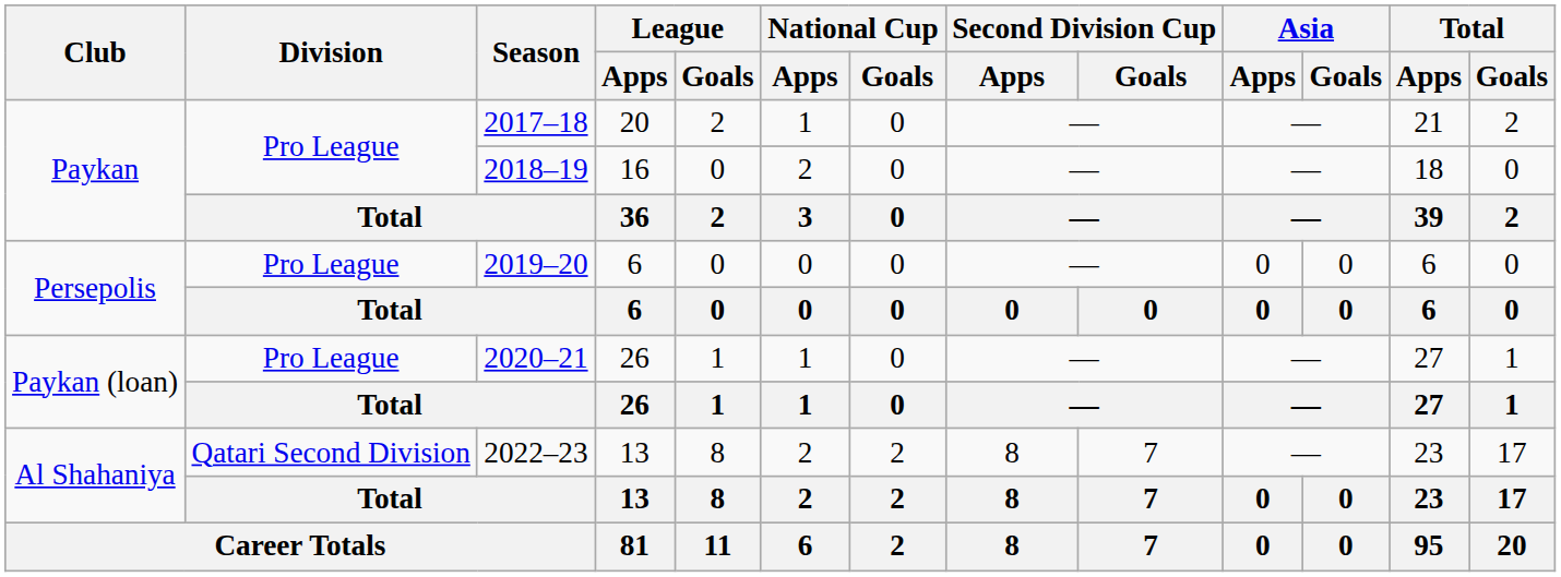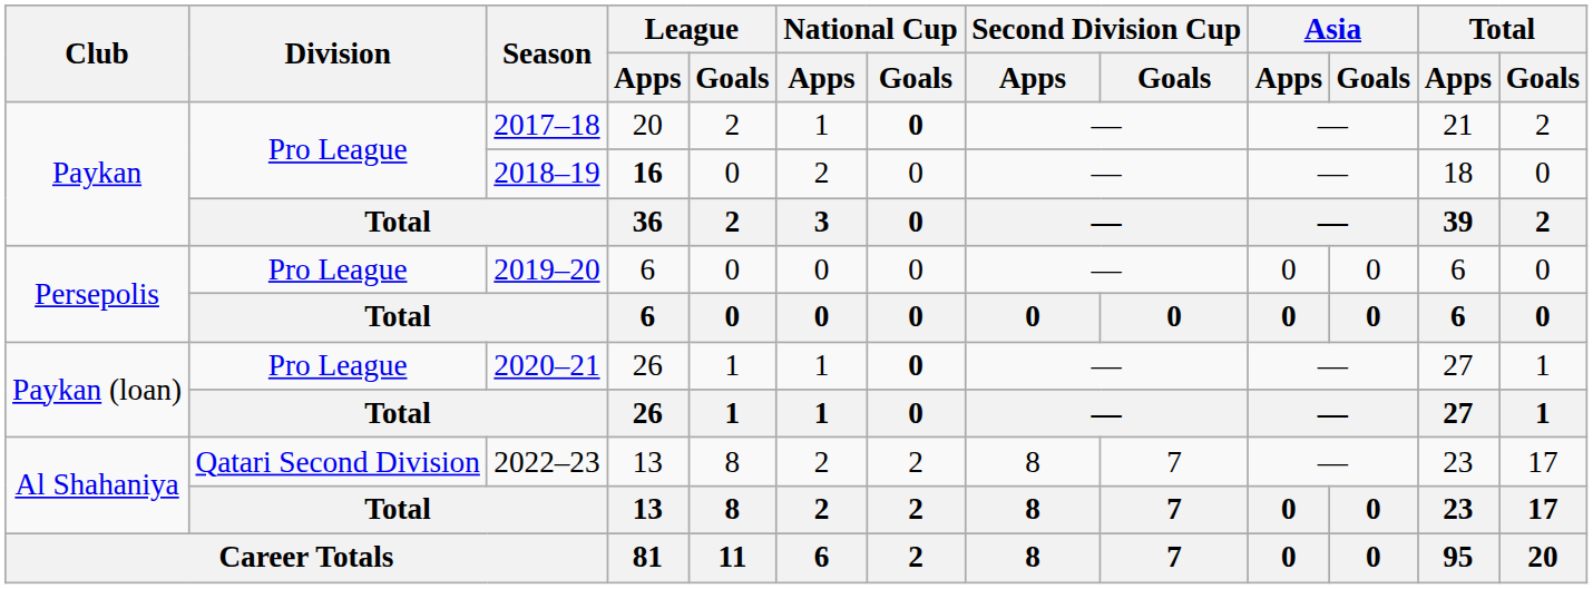2017–18 | National Cup / Goals: normal -> bold
2018–19 | League / Apps: normal -> bold
2020–21 | National Cup / Goals: normal -> bold
